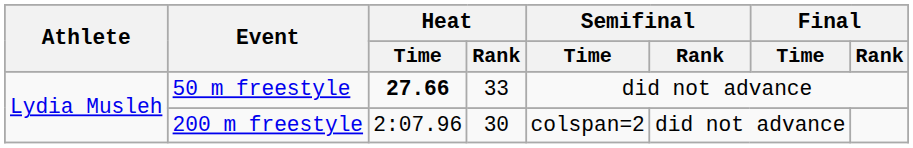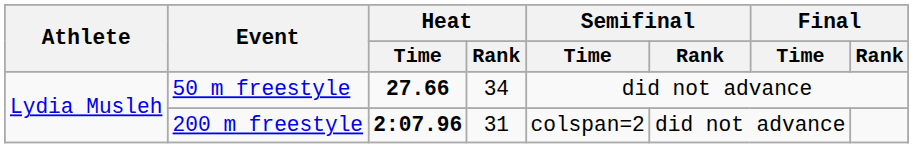50 m freestyle | Heat / Rank: 33 -> 34
200 m freestyle | Heat / Time: normal -> bold
200 m freestyle | Heat / Rank: 30 -> 31
